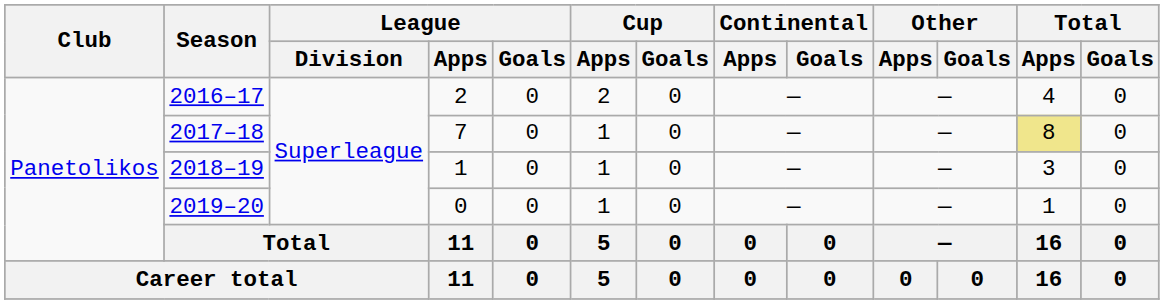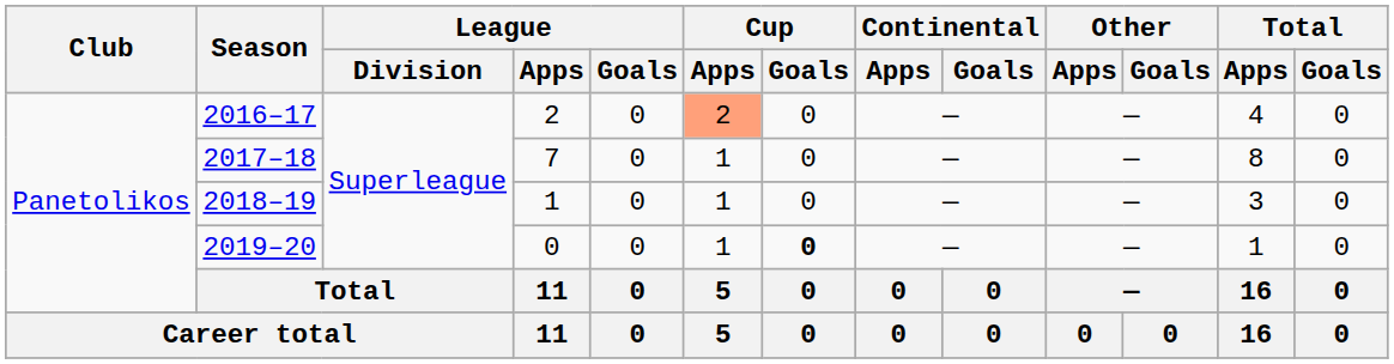2016–17 | Cup / Apps: no background -> lightsalmon background
2017–18 | Total / Apps: khaki background -> no background
2019–20 | Cup / Goals: normal -> bold
